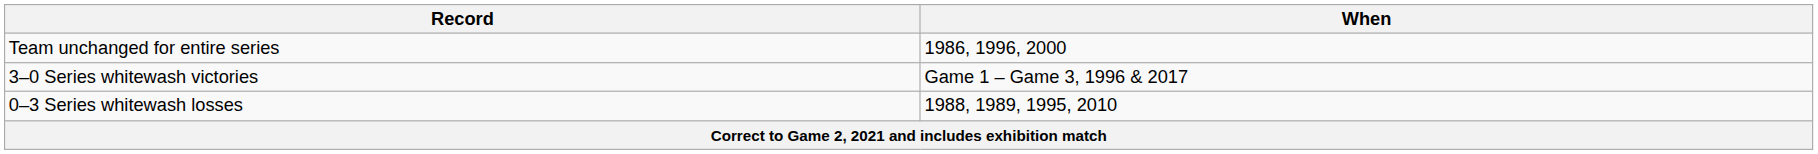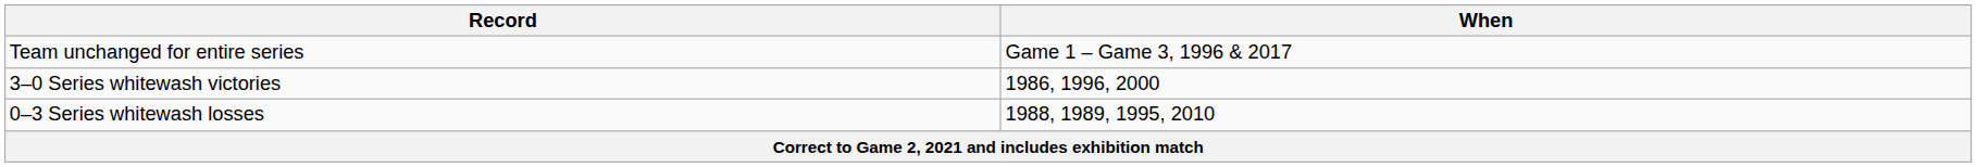Team unchanged for entire series | When: 1986, 1996, 2000 -> Game 1 – Game 3, 1996 & 2017
3–0 Series whitewash victories | When: Game 1 – Game 3, 1996 & 2017 -> 1986, 1996, 2000
